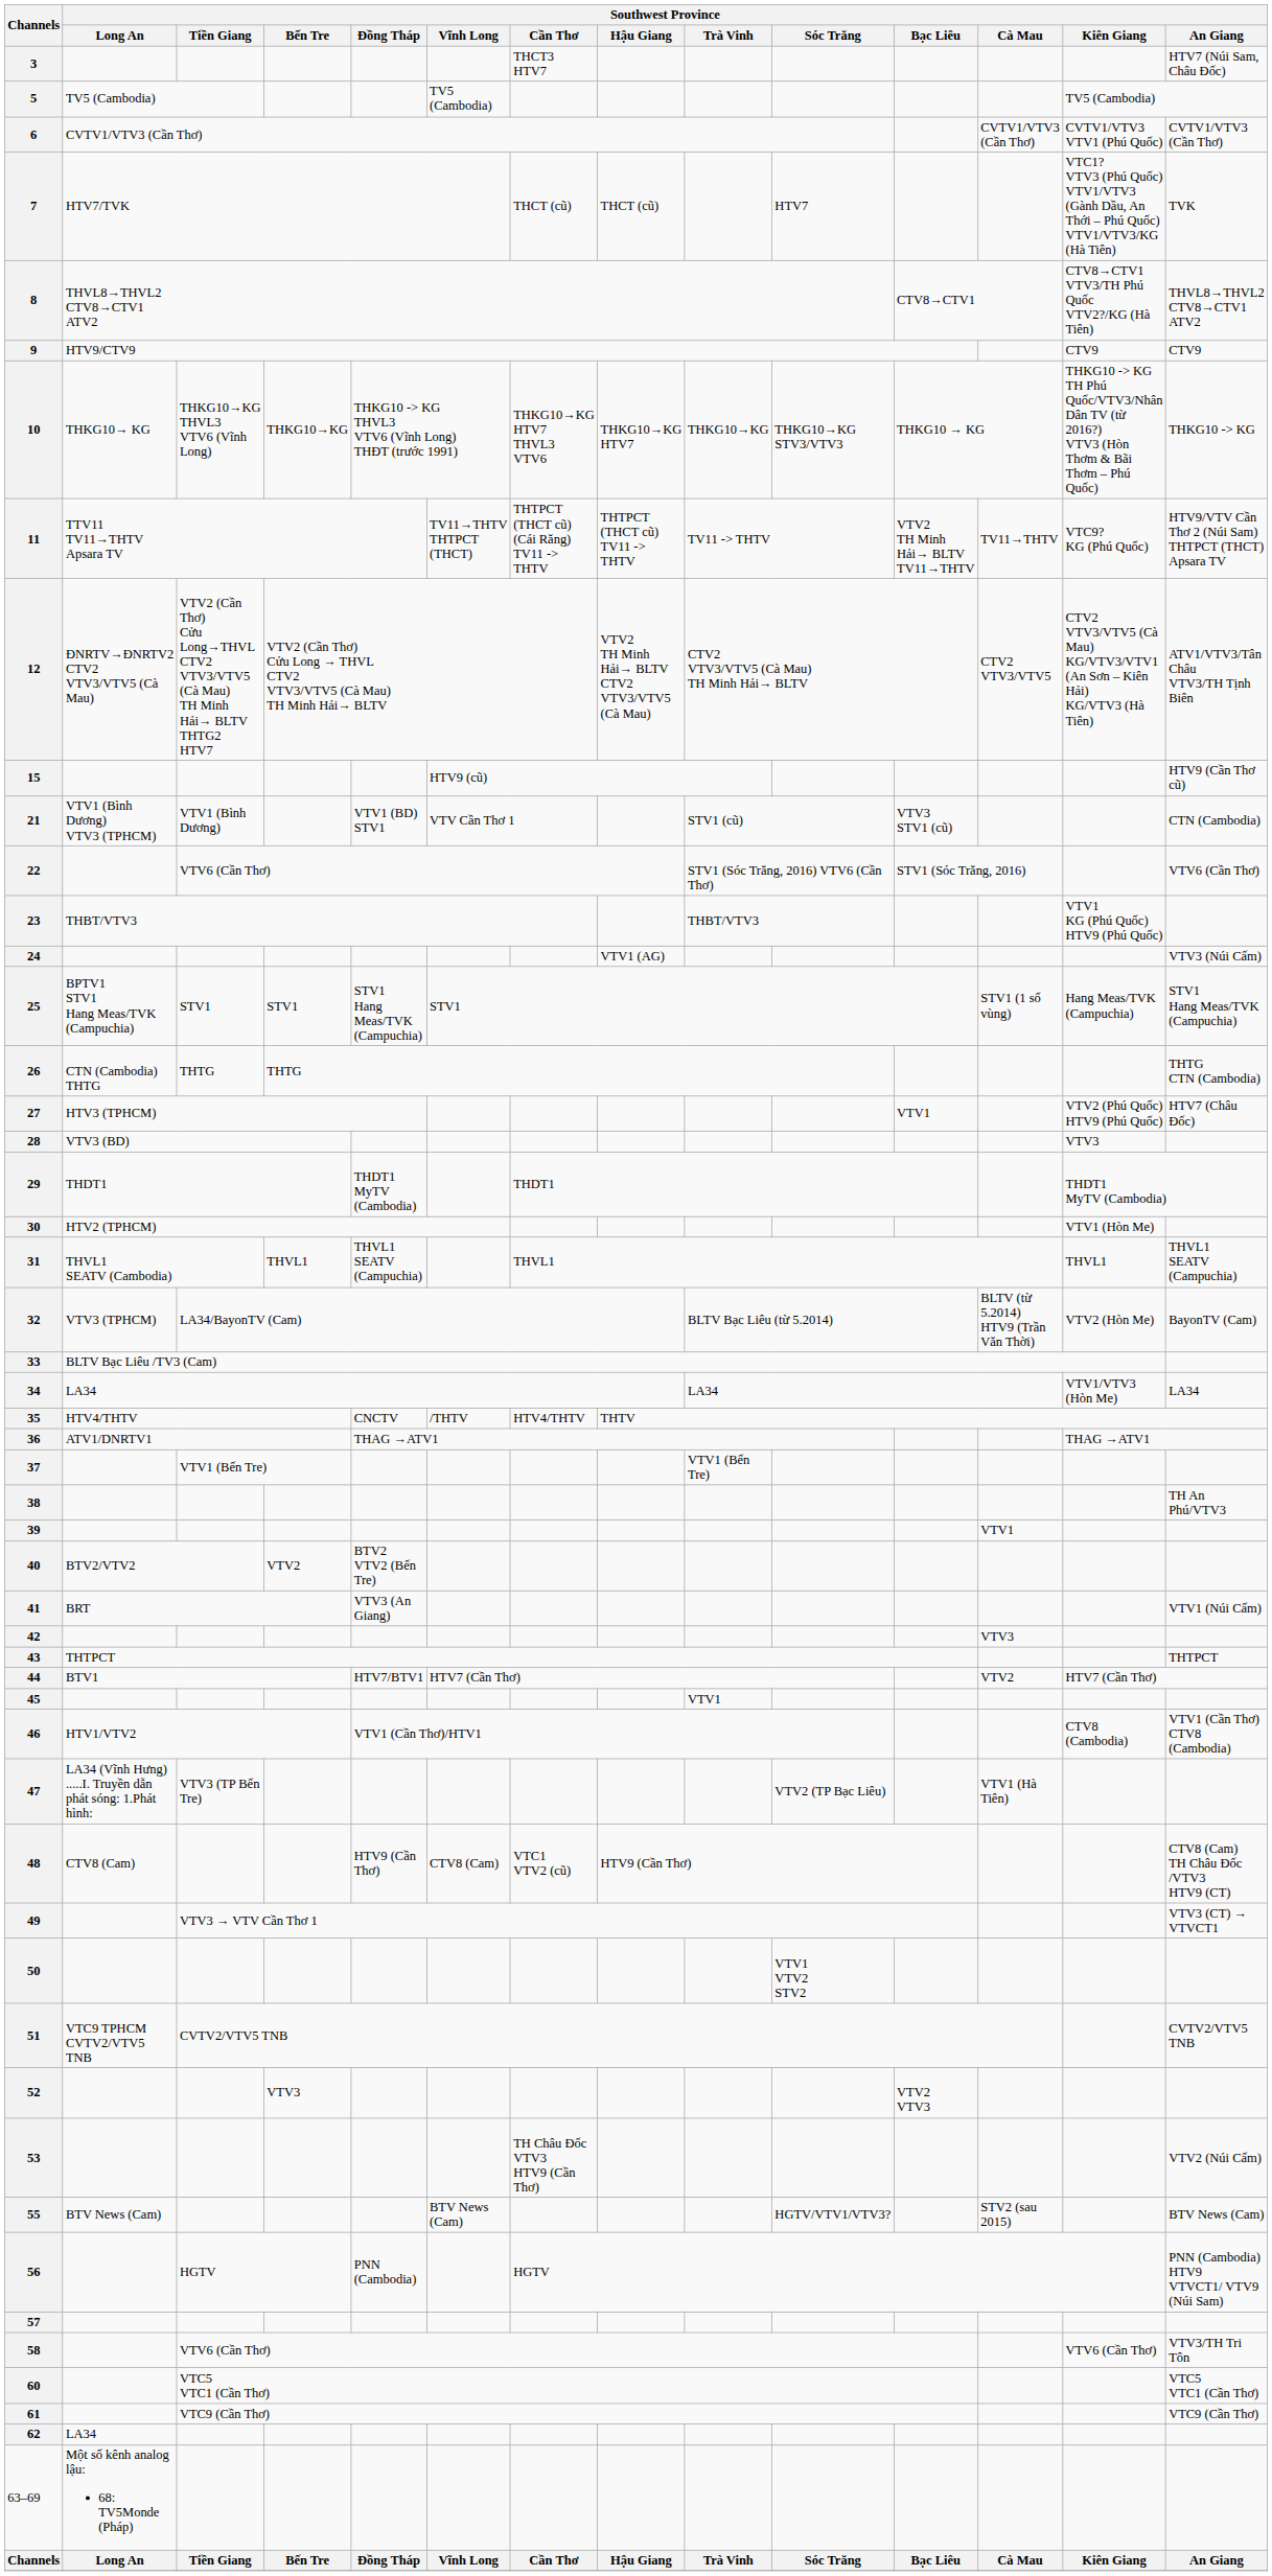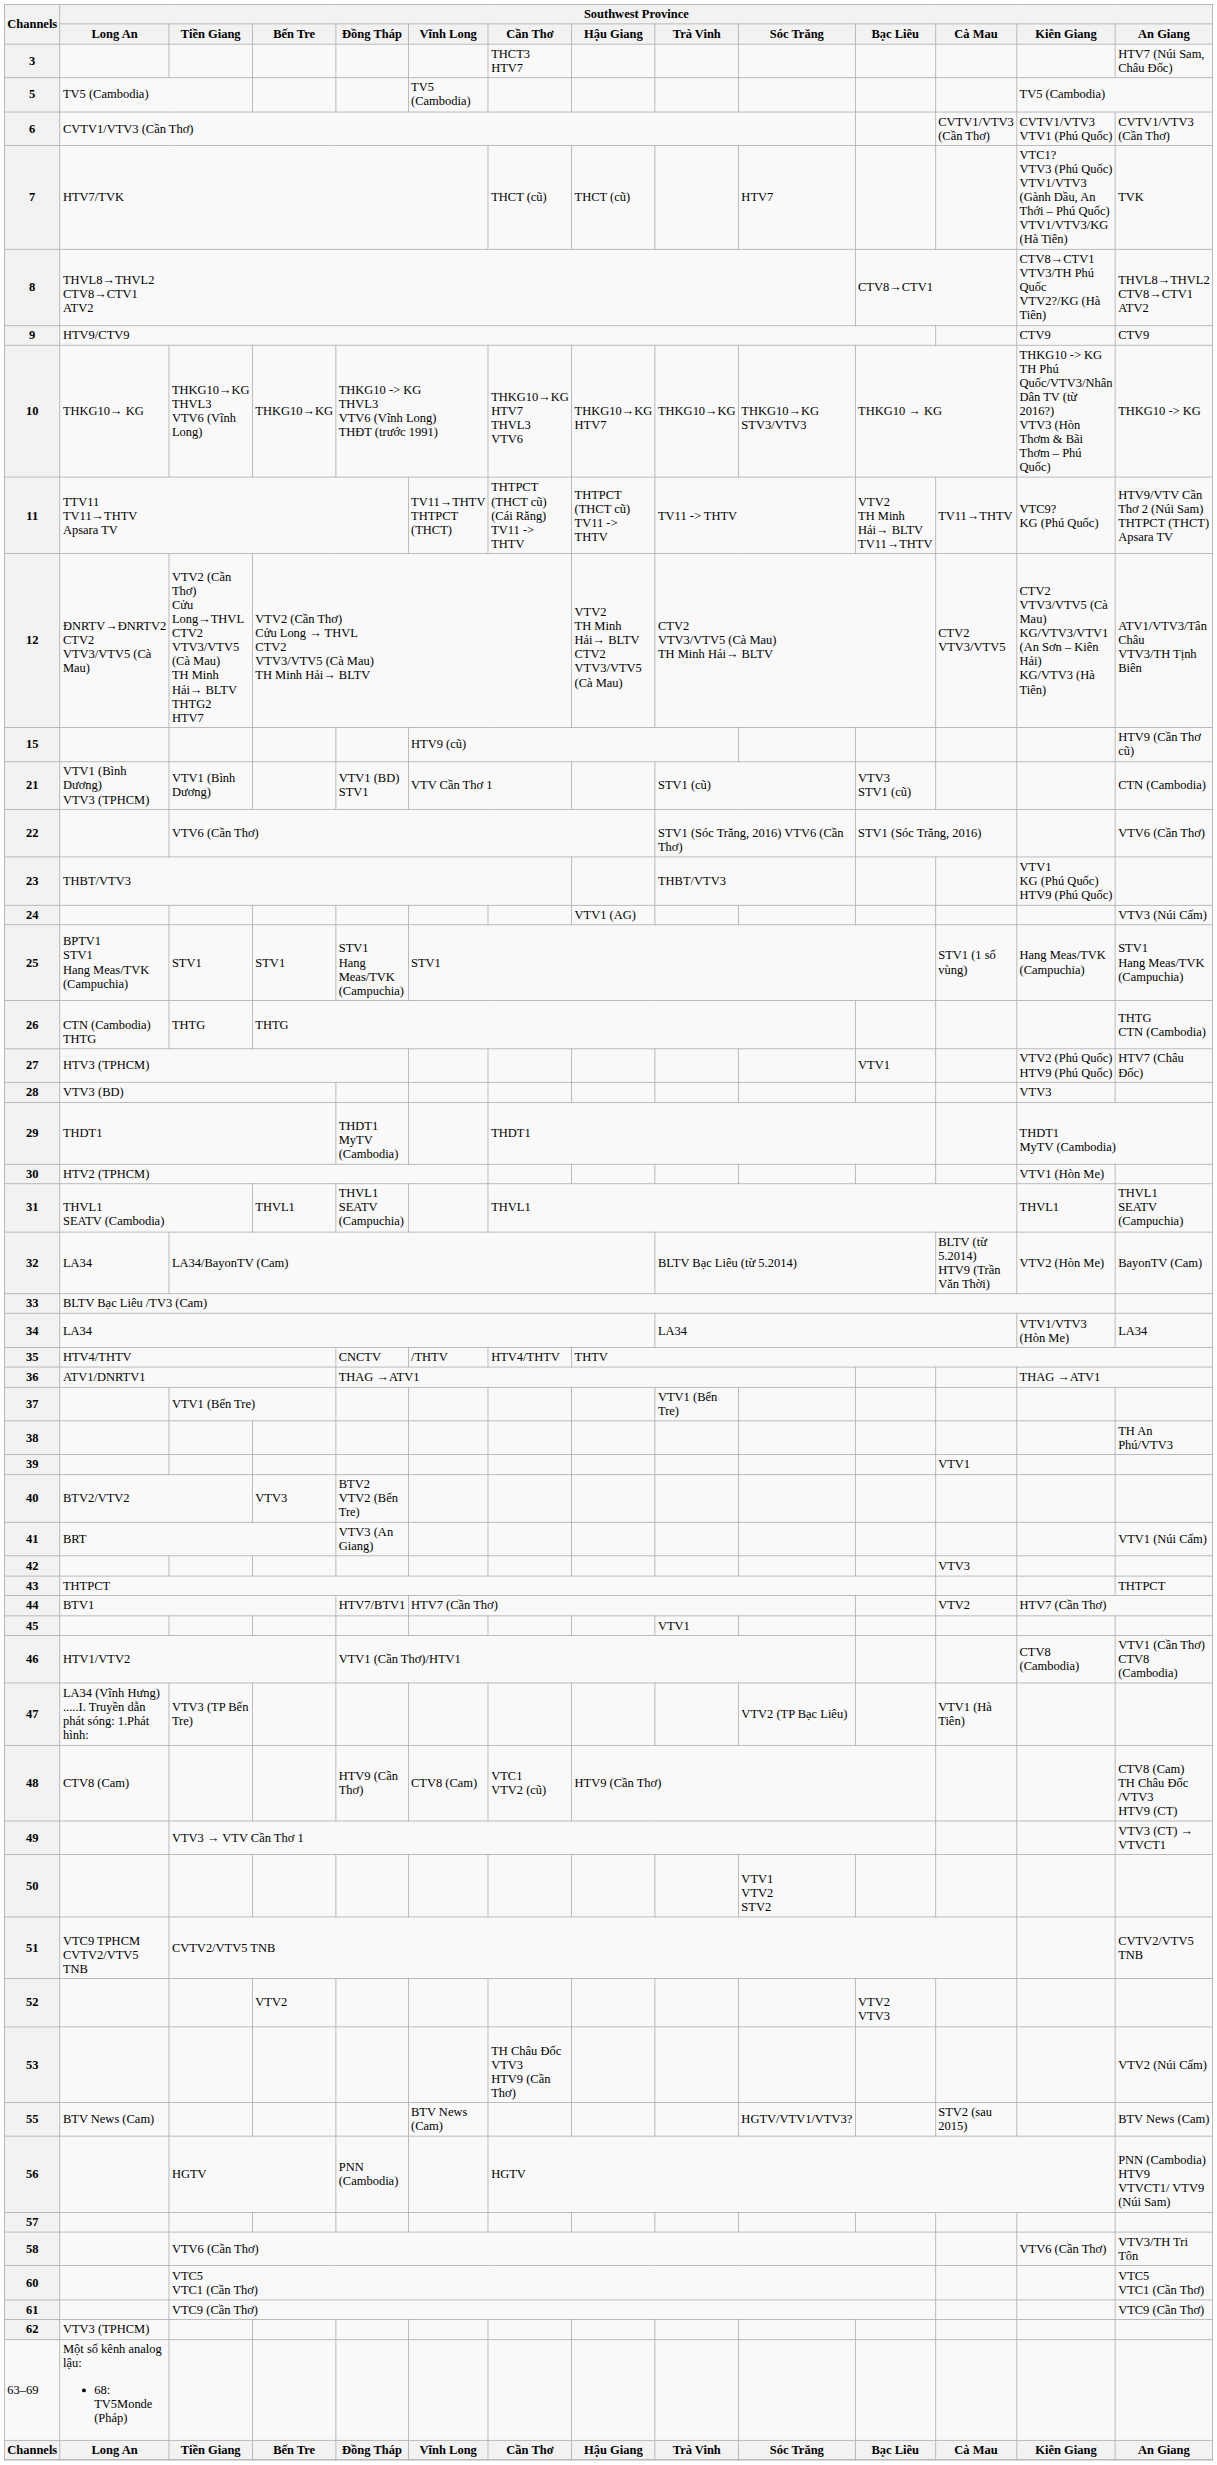32 | Southwest Province / Long An: VTV3 (TPHCM) -> LA34
40 | Southwest Province / Bến Tre: VTV2 -> VTV3
52 | Southwest Province / Bến Tre: VTV3 -> VTV2
62 | Southwest Province / Long An: LA34 -> VTV3 (TPHCM)
